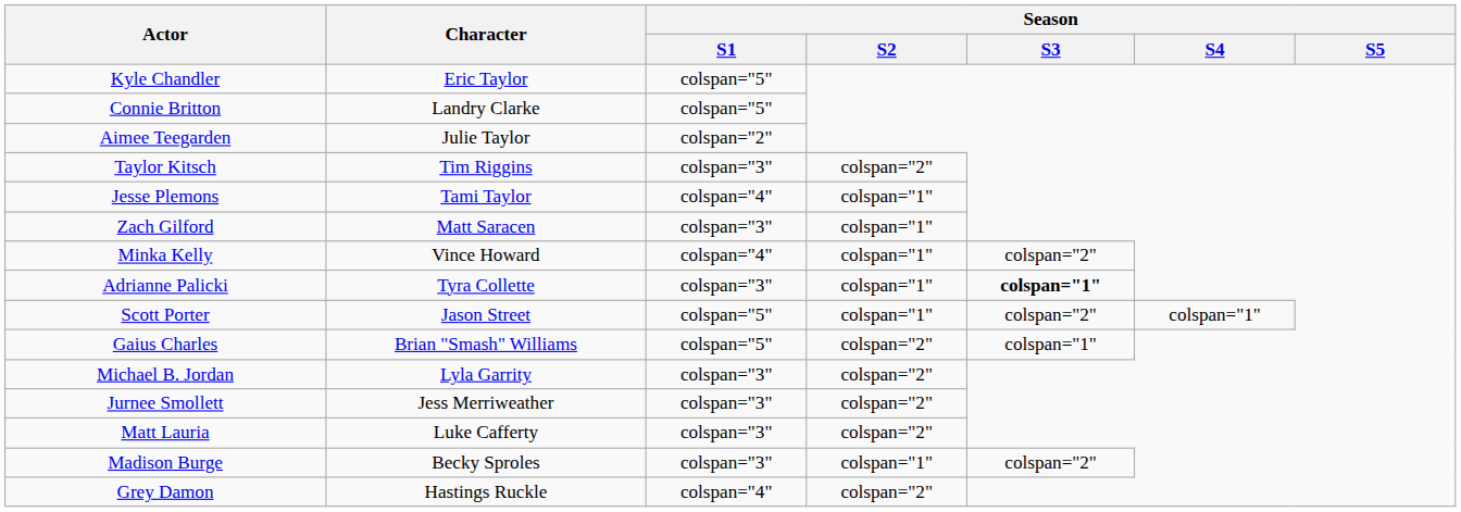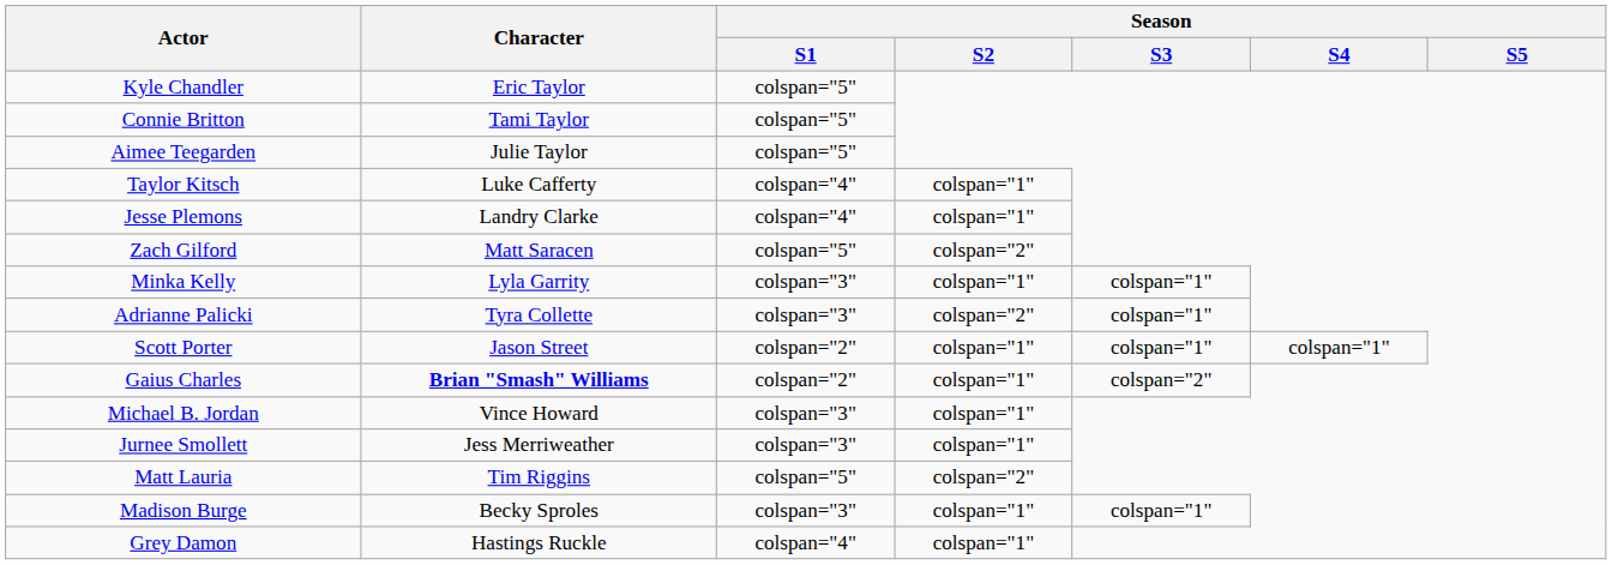Connie Britton | Character: Landry Clarke -> Tami Taylor
Aimee Teegarden | Season / S1: colspan="2" -> colspan="5"
Taylor Kitsch | Character: Tim Riggins -> Luke Cafferty
Taylor Kitsch | Season / S1: colspan="3" -> colspan="4"
Taylor Kitsch | Season / S2: colspan="2" -> colspan="1"
Jesse Plemons | Character: Tami Taylor -> Landry Clarke
Zach Gilford | Season / S1: colspan="3" -> colspan="5"
Zach Gilford | Season / S2: colspan="1" -> colspan="2"
Minka Kelly | Character: Vince Howard -> Lyla Garrity
Minka Kelly | Season / S1: colspan="4" -> colspan="3"
Minka Kelly | Season / S3: colspan="2" -> colspan="1"
Adrianne Palicki | Season / S2: colspan="1" -> colspan="2"
Adrianne Palicki | Season / S3: bold -> normal
Scott Porter | Season / S1: colspan="5" -> colspan="2"
Scott Porter | Season / S3: colspan="2" -> colspan="1"
Gaius Charles | Character: normal -> bold
Gaius Charles | Season / S1: colspan="5" -> colspan="2"
Gaius Charles | Season / S2: colspan="2" -> colspan="1"
Gaius Charles | Season / S3: colspan="1" -> colspan="2"
Michael B. Jordan | Character: Lyla Garrity -> Vince Howard
Michael B. Jordan | Season / S2: colspan="2" -> colspan="1"
Jurnee Smollett | Season / S2: colspan="2" -> colspan="1"
Matt Lauria | Character: Luke Cafferty -> Tim Riggins
Matt Lauria | Season / S1: colspan="3" -> colspan="5"
Madison Burge | Season / S3: colspan="2" -> colspan="1"
Grey Damon | Season / S2: colspan="2" -> colspan="1"
